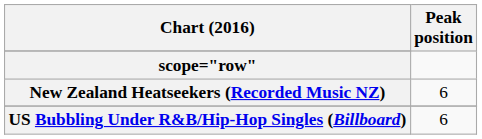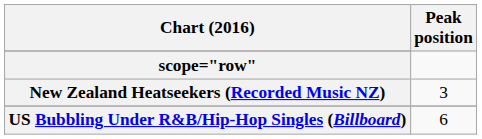New Zealand Heatseekers (Recorded Music NZ) | Peak position: 6 -> 3
